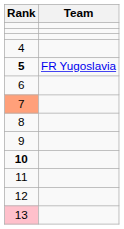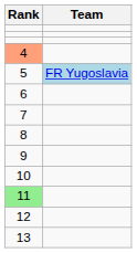row 5 | Rank: no background -> lightsalmon background
row 6 | Rank: bold -> normal
row 6 | Team: no background -> lightblue background
row 8 | Rank: lightsalmon background -> no background
row 11 | Rank: bold -> normal
row 12 | Rank: no background -> lightgreen background
row 14 | Rank: pink background -> no background
